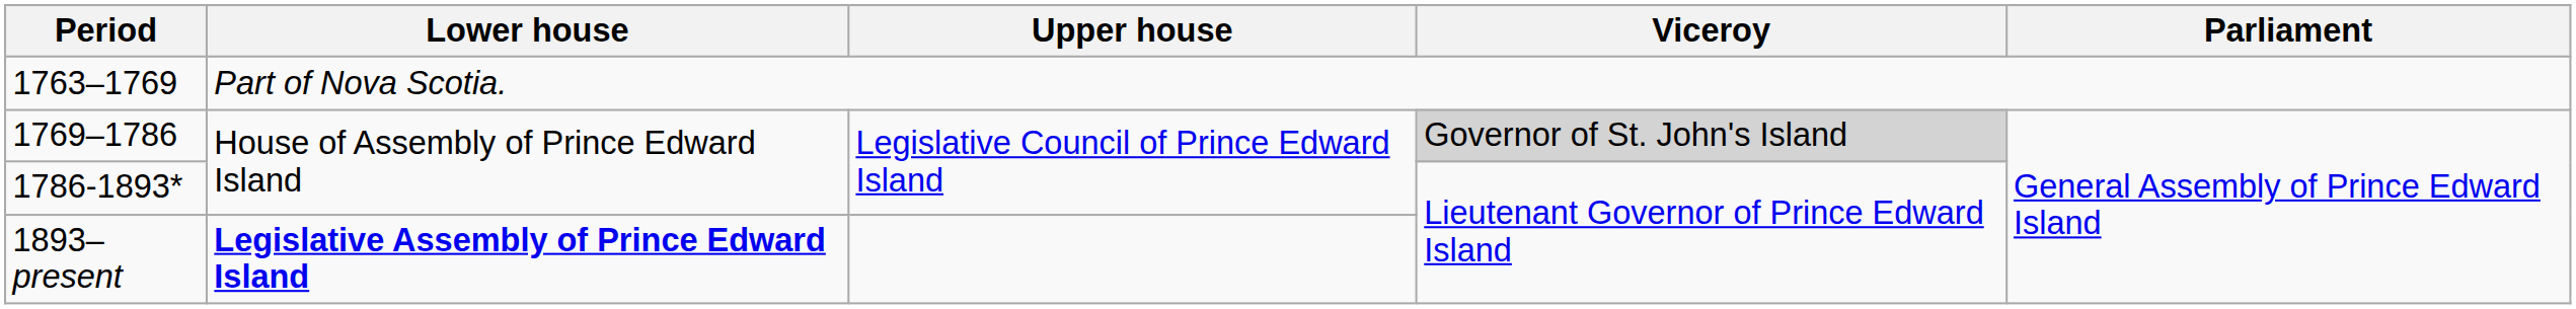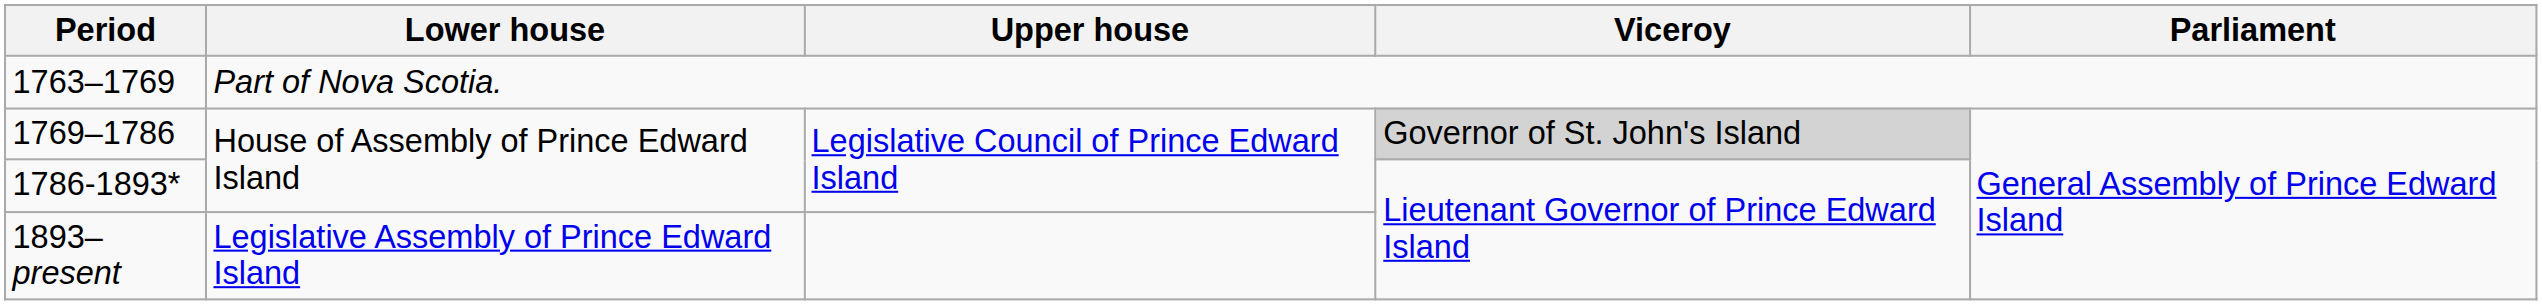1893–present | Lower house: bold -> normal
